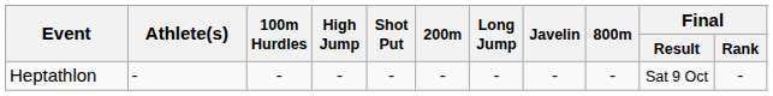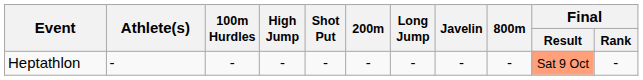Heptathlon | Final / Result: no background -> lightsalmon background
